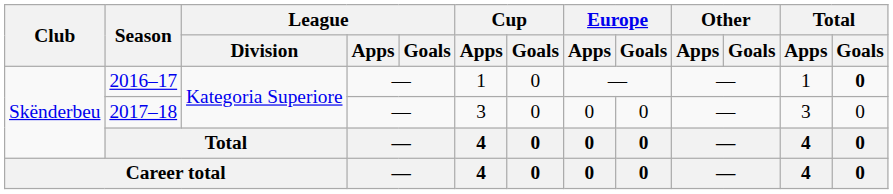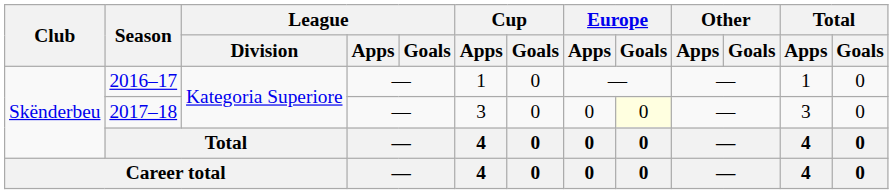2016–17 | Total / Goals: bold -> normal
2017–18 | Europe / Goals: no background -> lightyellow background
